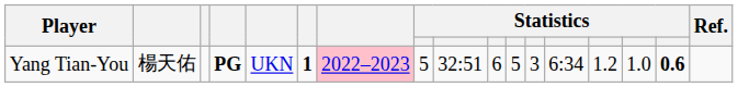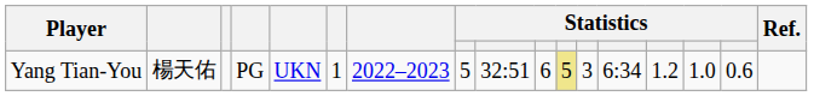Yang Tian-You | column 4: bold -> normal
Yang Tian-You | column 6: bold -> normal
Yang Tian-You | column 7: pink background -> no background
Yang Tian-You | column 11: no background -> khaki background
Yang Tian-You | column 16: bold -> normal
